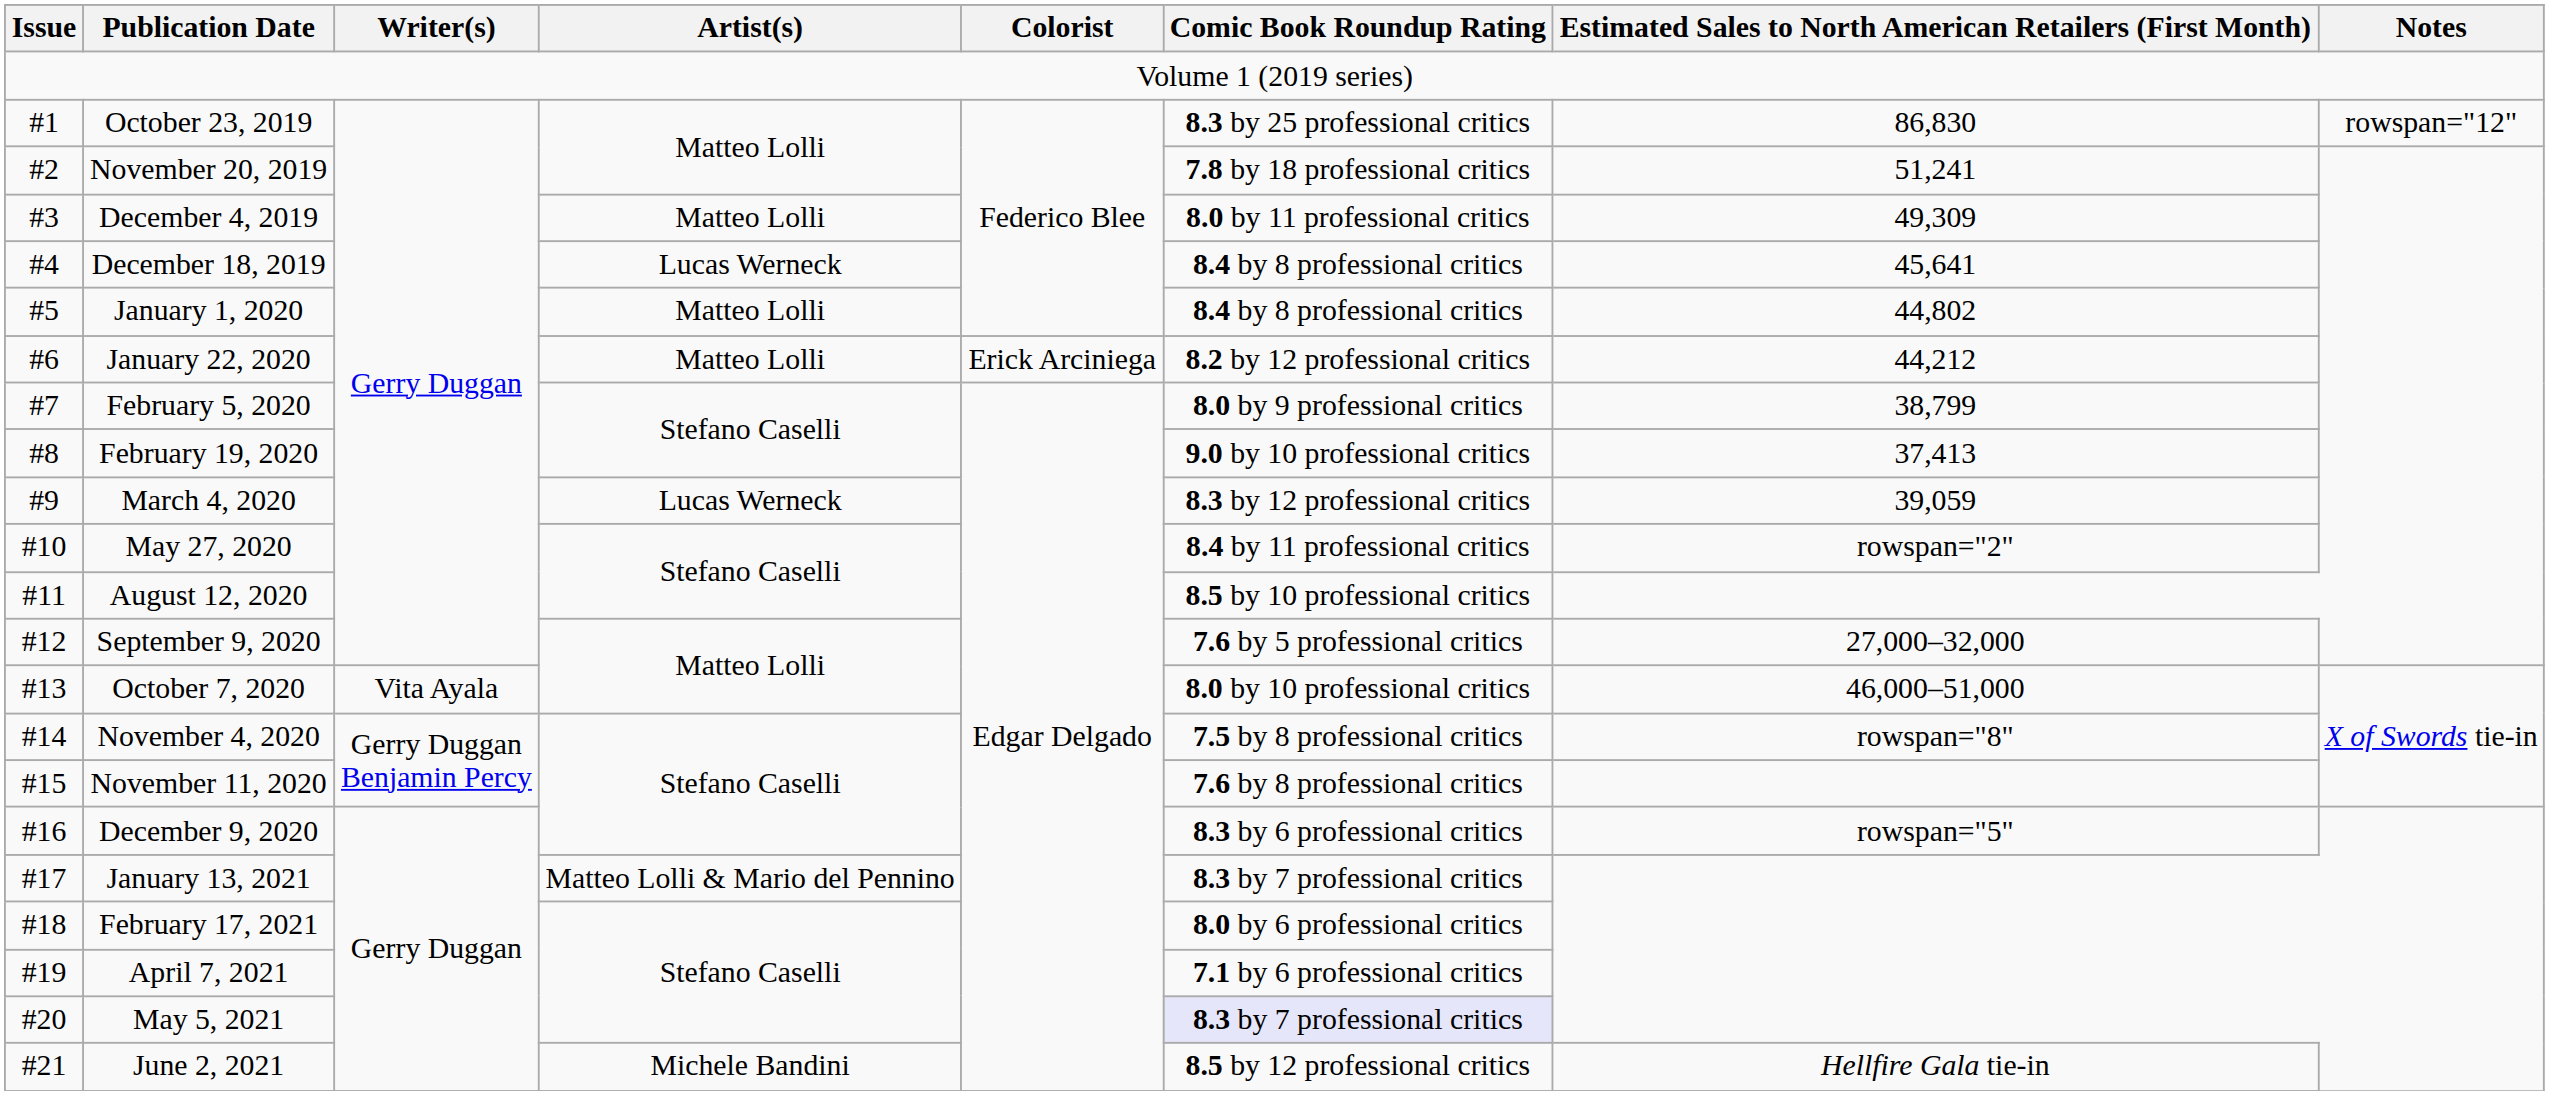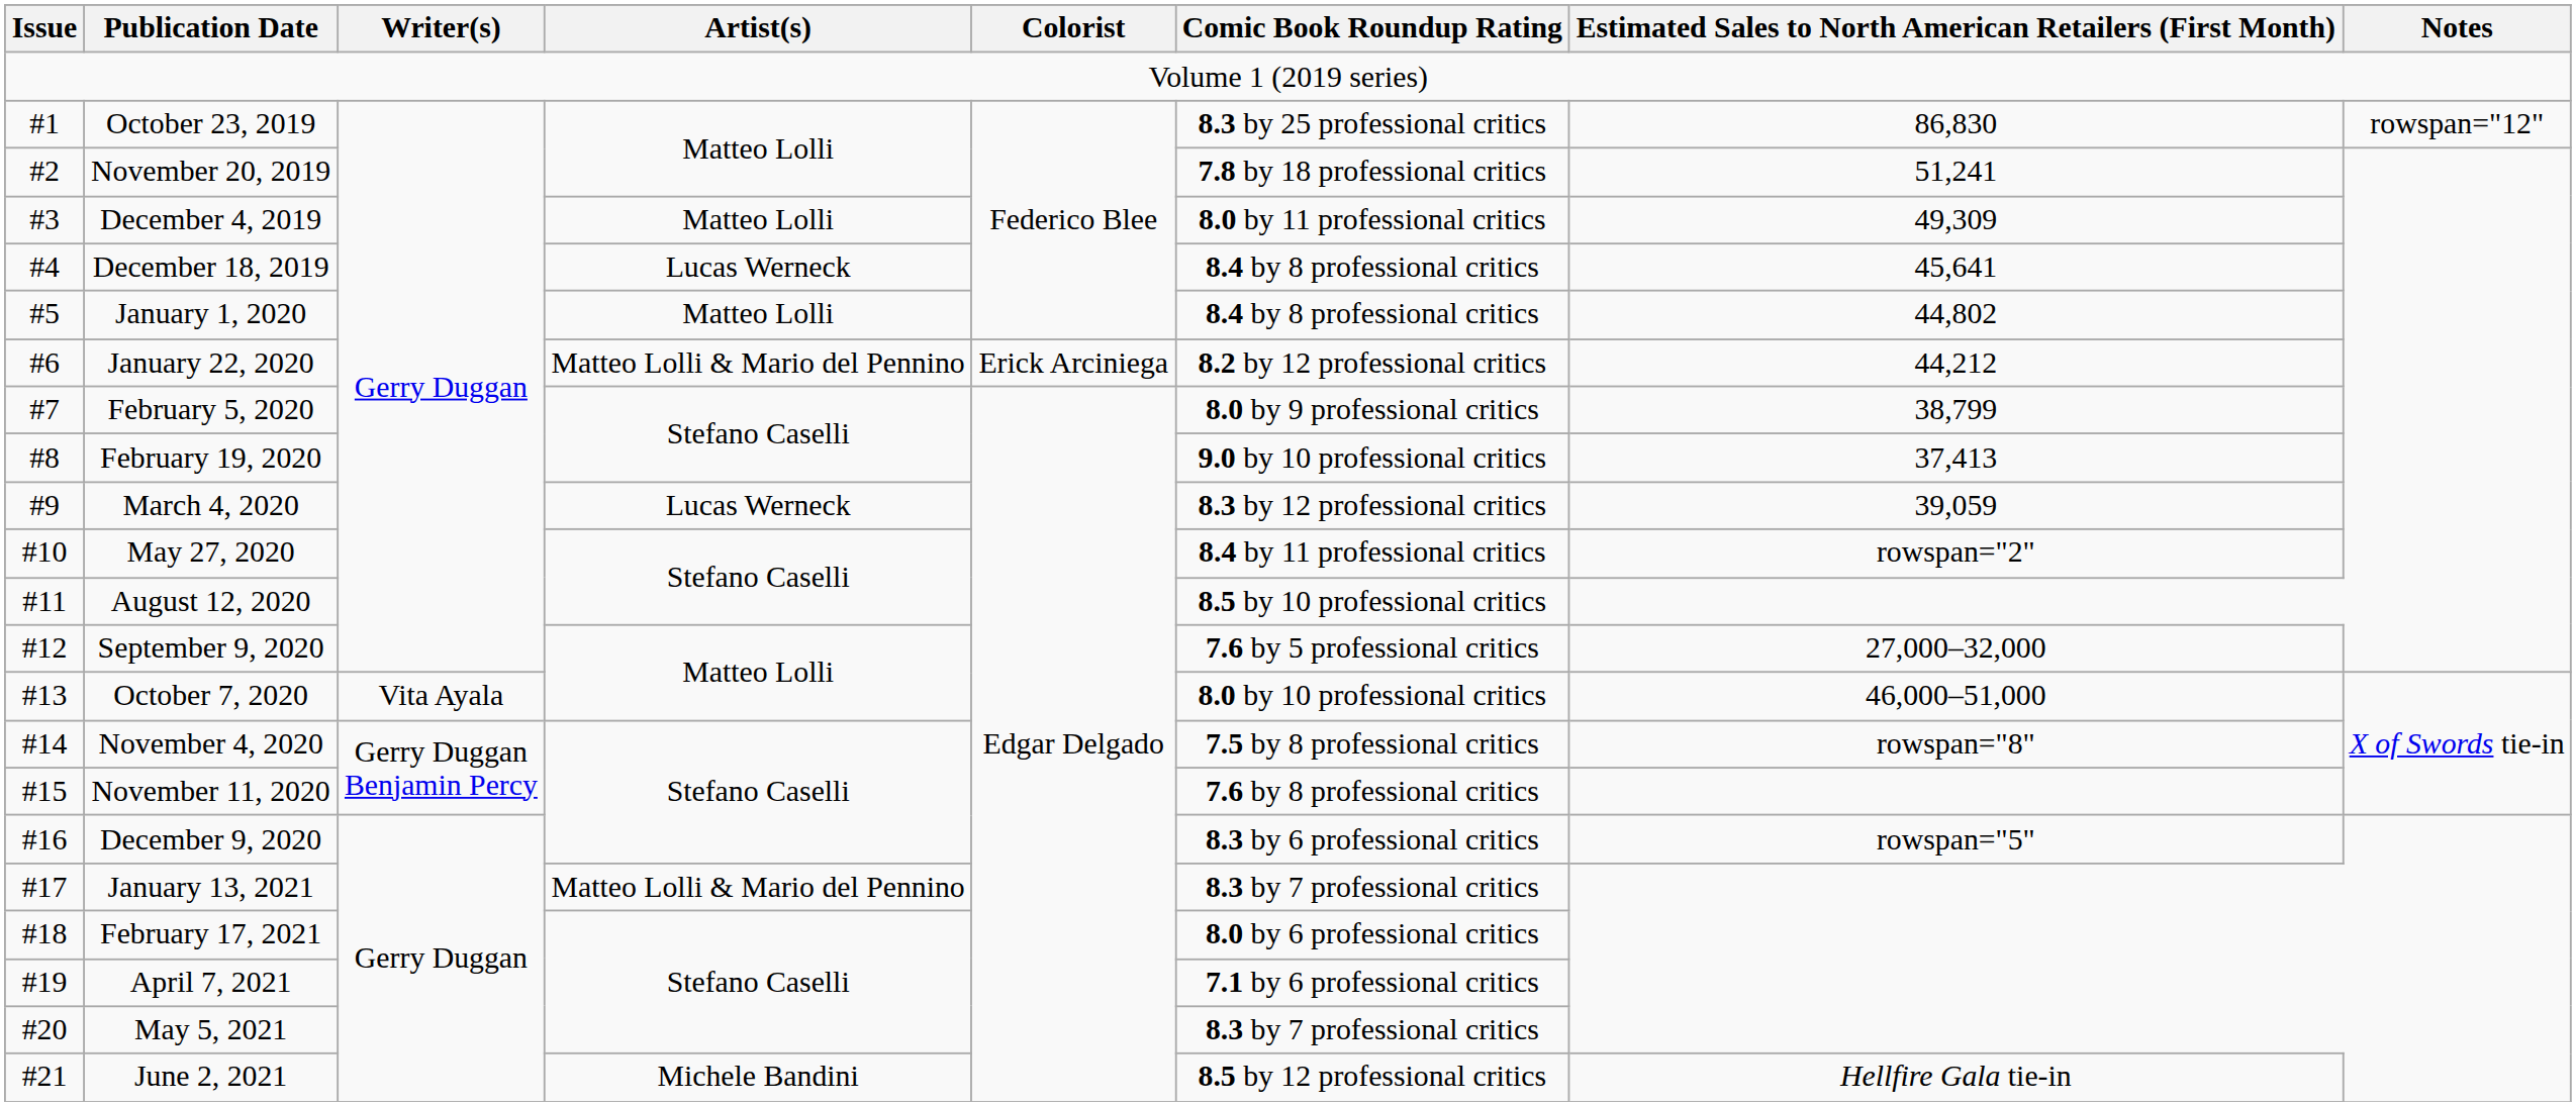January 22, 2020 | Artist(s): Matteo Lolli -> Matteo Lolli & Mario del Pennino
May 5, 2021 | Comic Book Roundup Rating: lavender background -> no background
